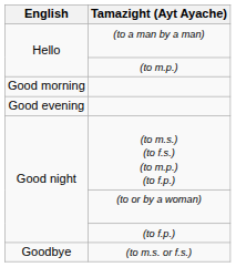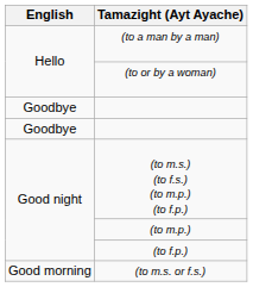row 3 | Tamazight (Ayt Ayache): (to m.p.) -> (to or by a woman)
row 4 | English: Good morning -> Goodbye
row 5 | English: Good evening -> Goodbye
row 7 | Tamazight (Ayt Ayache): (to or by a woman) -> (to m.p.)
row 9 | English: Goodbye -> Good morning
